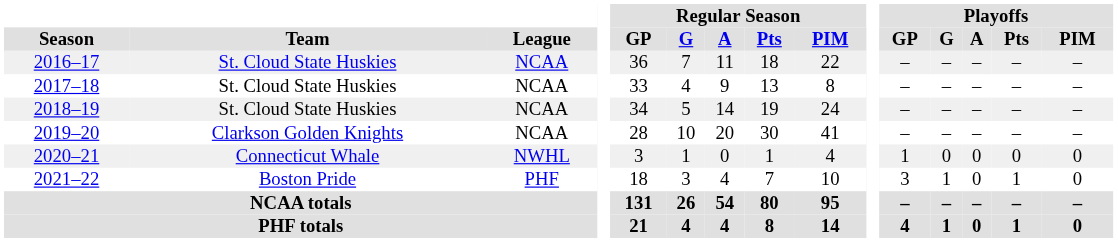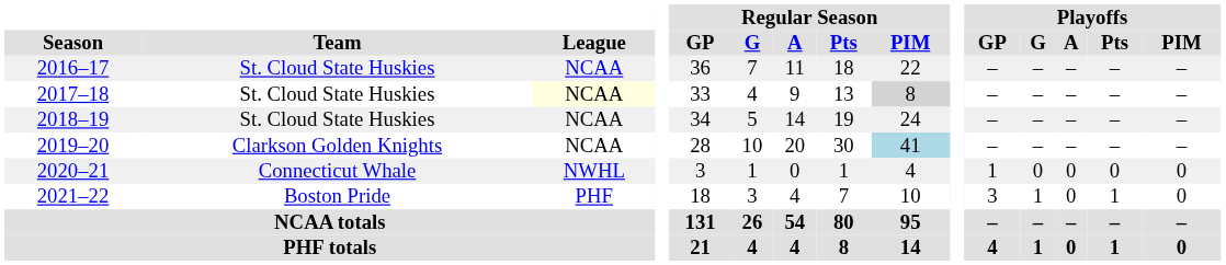2017–18 | League: no background -> lightyellow background
2017–18 | Regular Season / PIM: no background -> lightgrey background
2019–20 | Regular Season / PIM: no background -> lightblue background
